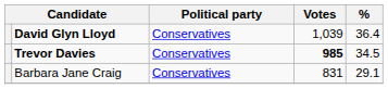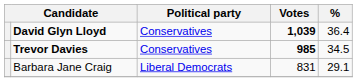David Glyn Lloyd | Votes: normal -> bold
Barbara Jane Craig | Political party: Conservatives -> Liberal Democrats
